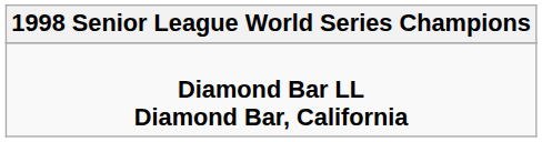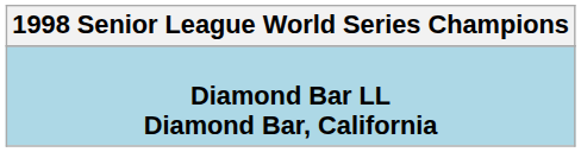row 2 | column 1: no background -> lightblue background
